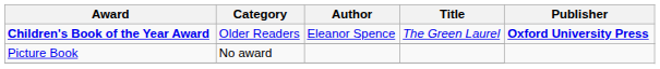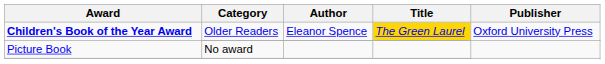Children's Book of the Year Award / Older Readers | Title: no background -> gold background
Children's Book of the Year Award / Older Readers | Publisher: bold -> normal
